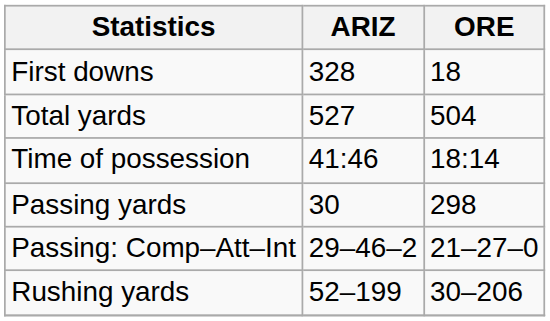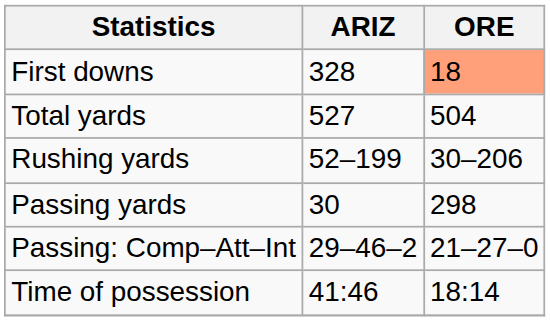First downs | ORE: no background -> lightsalmon background
rows swapped: Rushing yards <-> Time of possession
